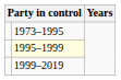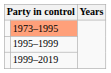1973–1995 | column 2: no background -> lightsalmon background
1995–1999 | column 2: lightyellow background -> no background
